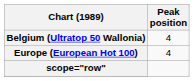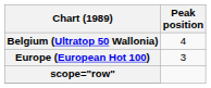Europe (European Hot 100) | Peak position: 4 -> 3
